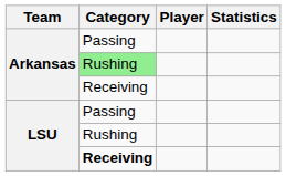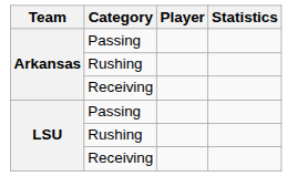Arkansas / Rushing | Category: lightgreen background -> no background
LSU / Receiving | Category: bold -> normal
